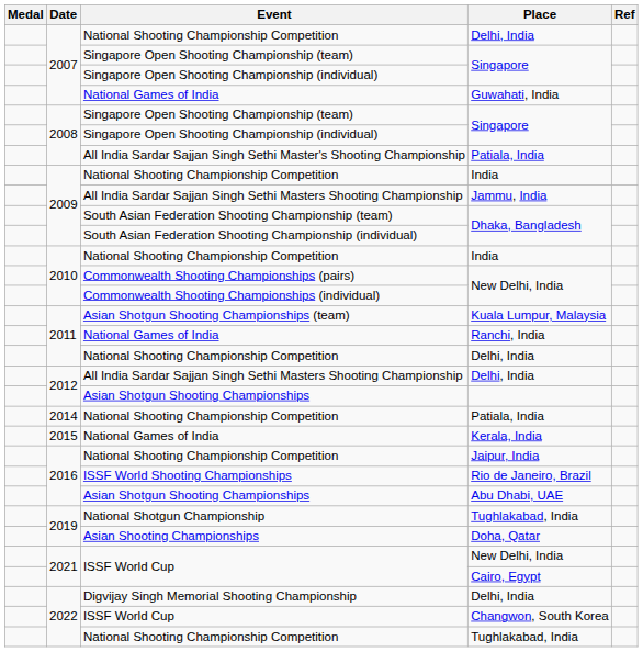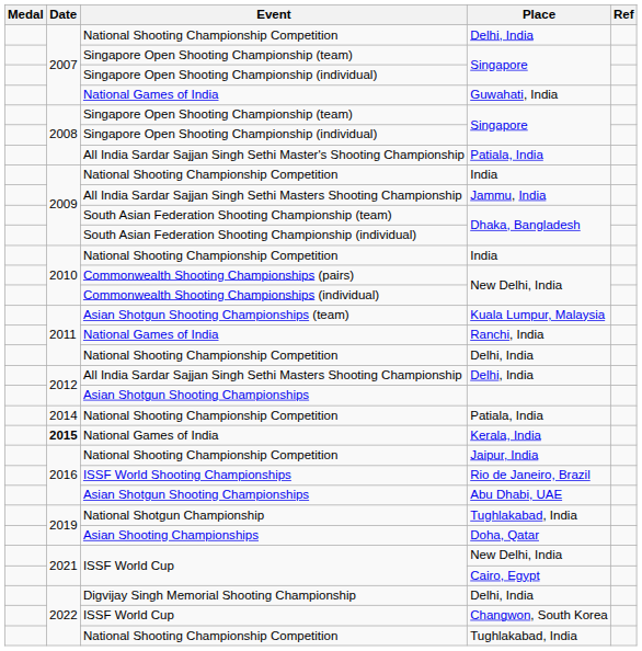Kerala, India | Date: normal -> bold
